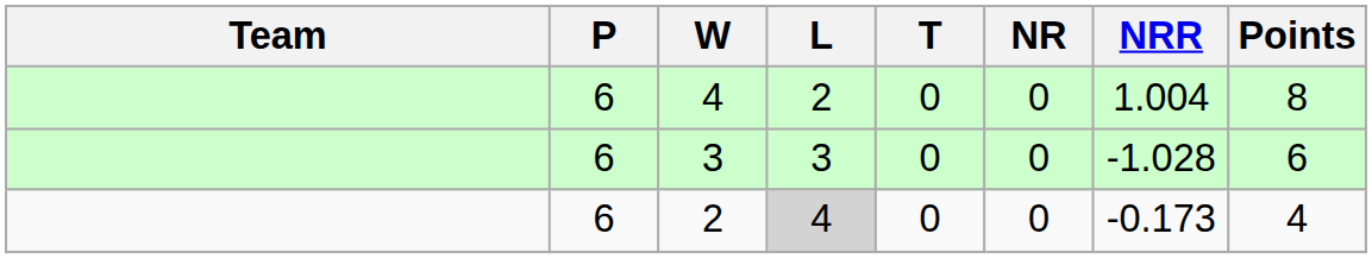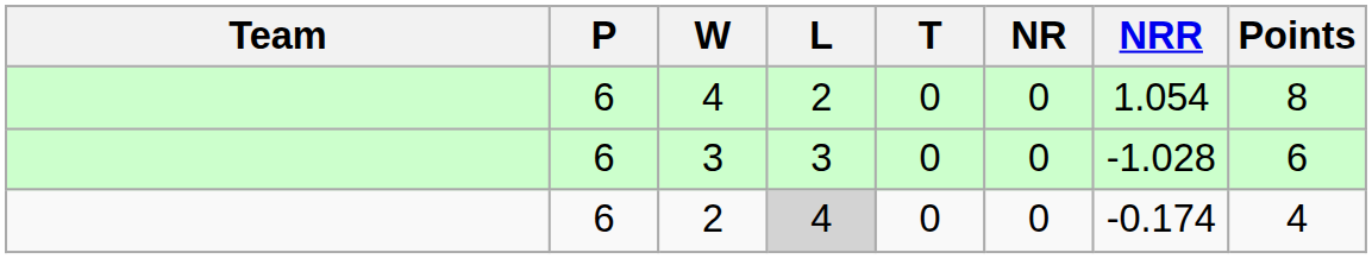row 2 | NRR: 1.004 -> 1.054
row 4 | NRR: -0.173 -> -0.174
